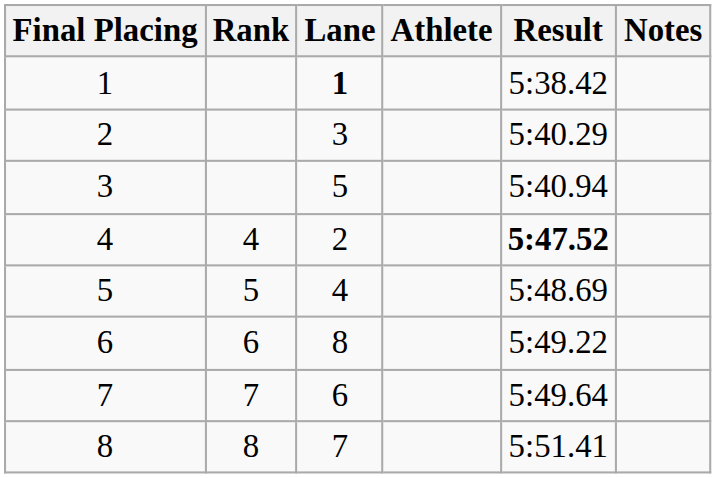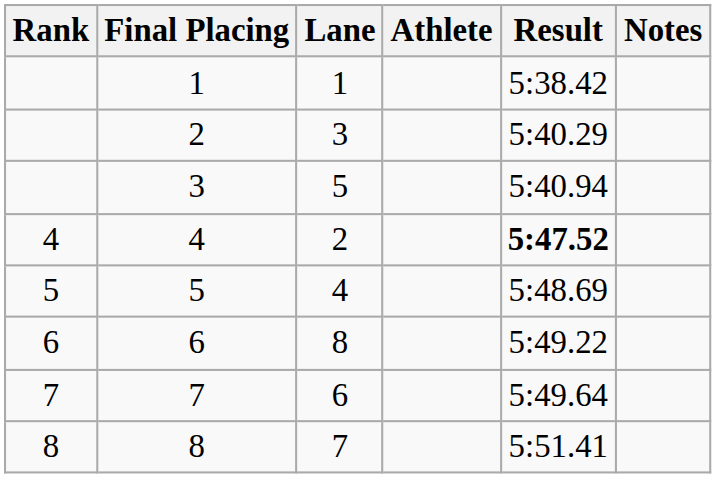columns swapped: Rank <-> Final Placing
row 2 | Lane: bold -> normal
